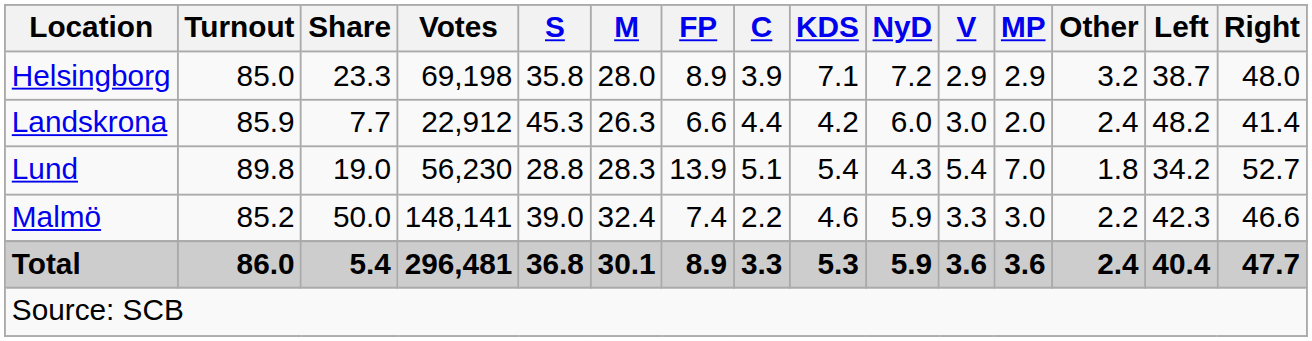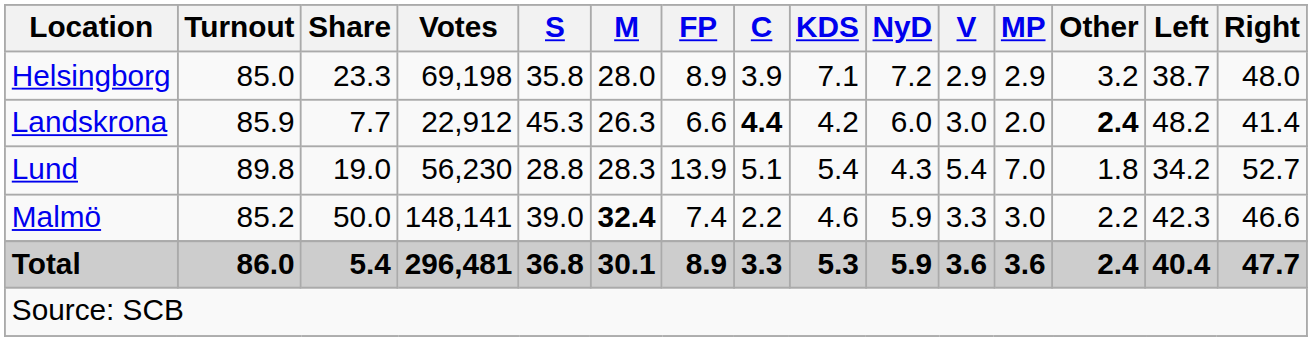Landskrona | C: normal -> bold
Landskrona | Other: normal -> bold
Malmö | M: normal -> bold
